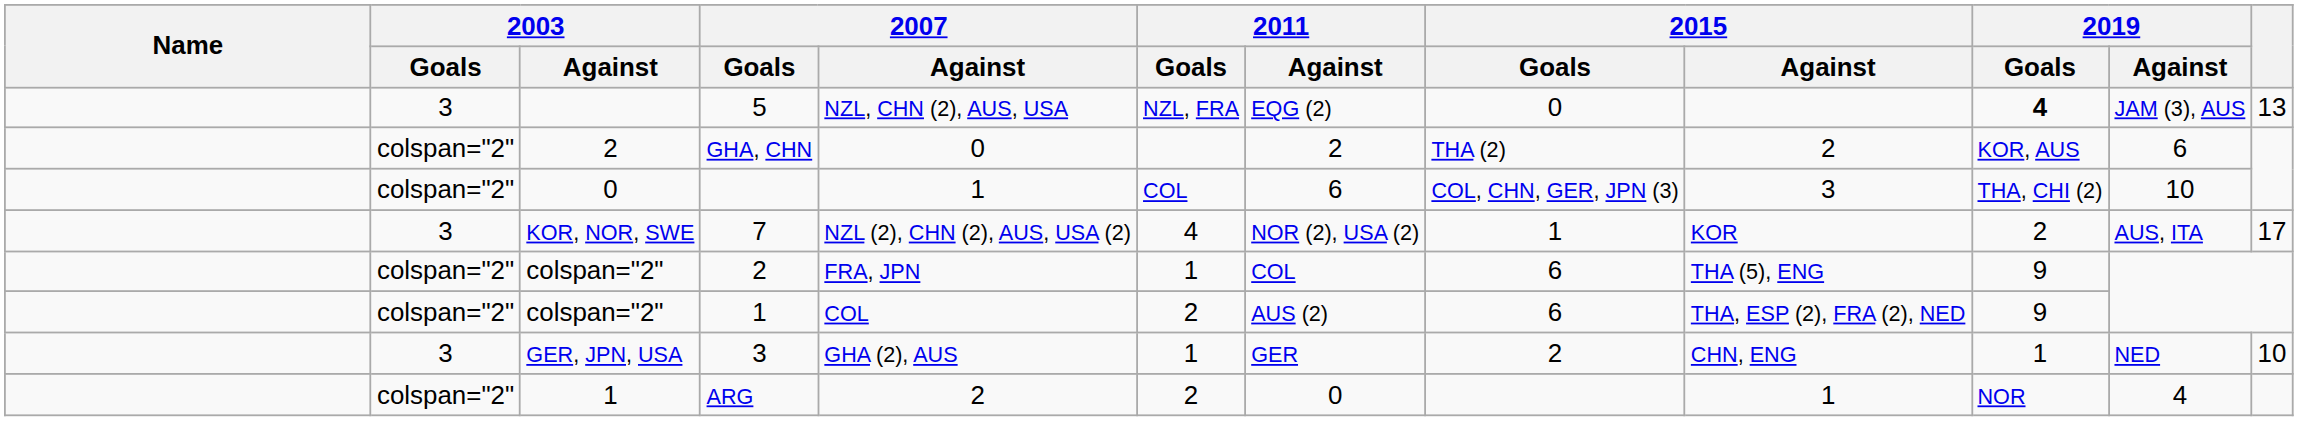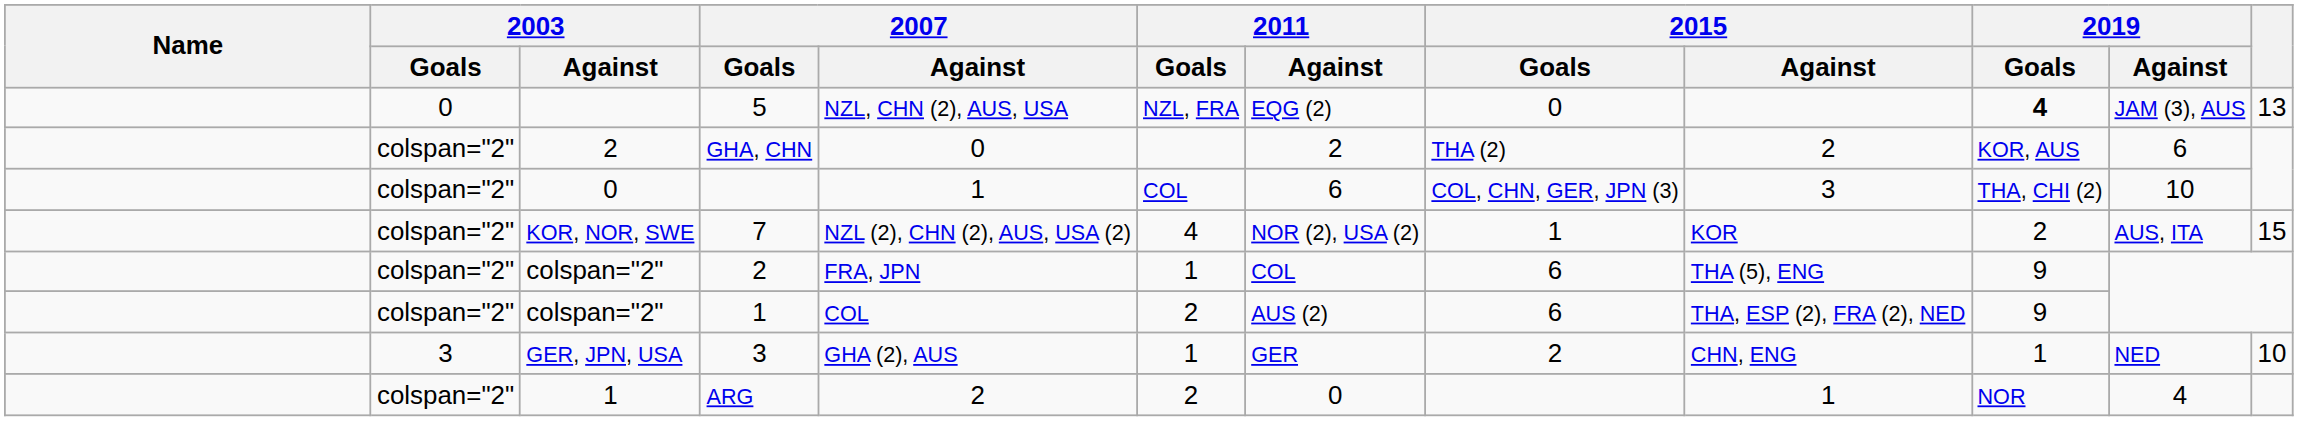5 | 2003 / Goals: 3 -> 0
7 | 2003 / Goals: 3 -> colspan="2"
7 | column 12: 17 -> 15
